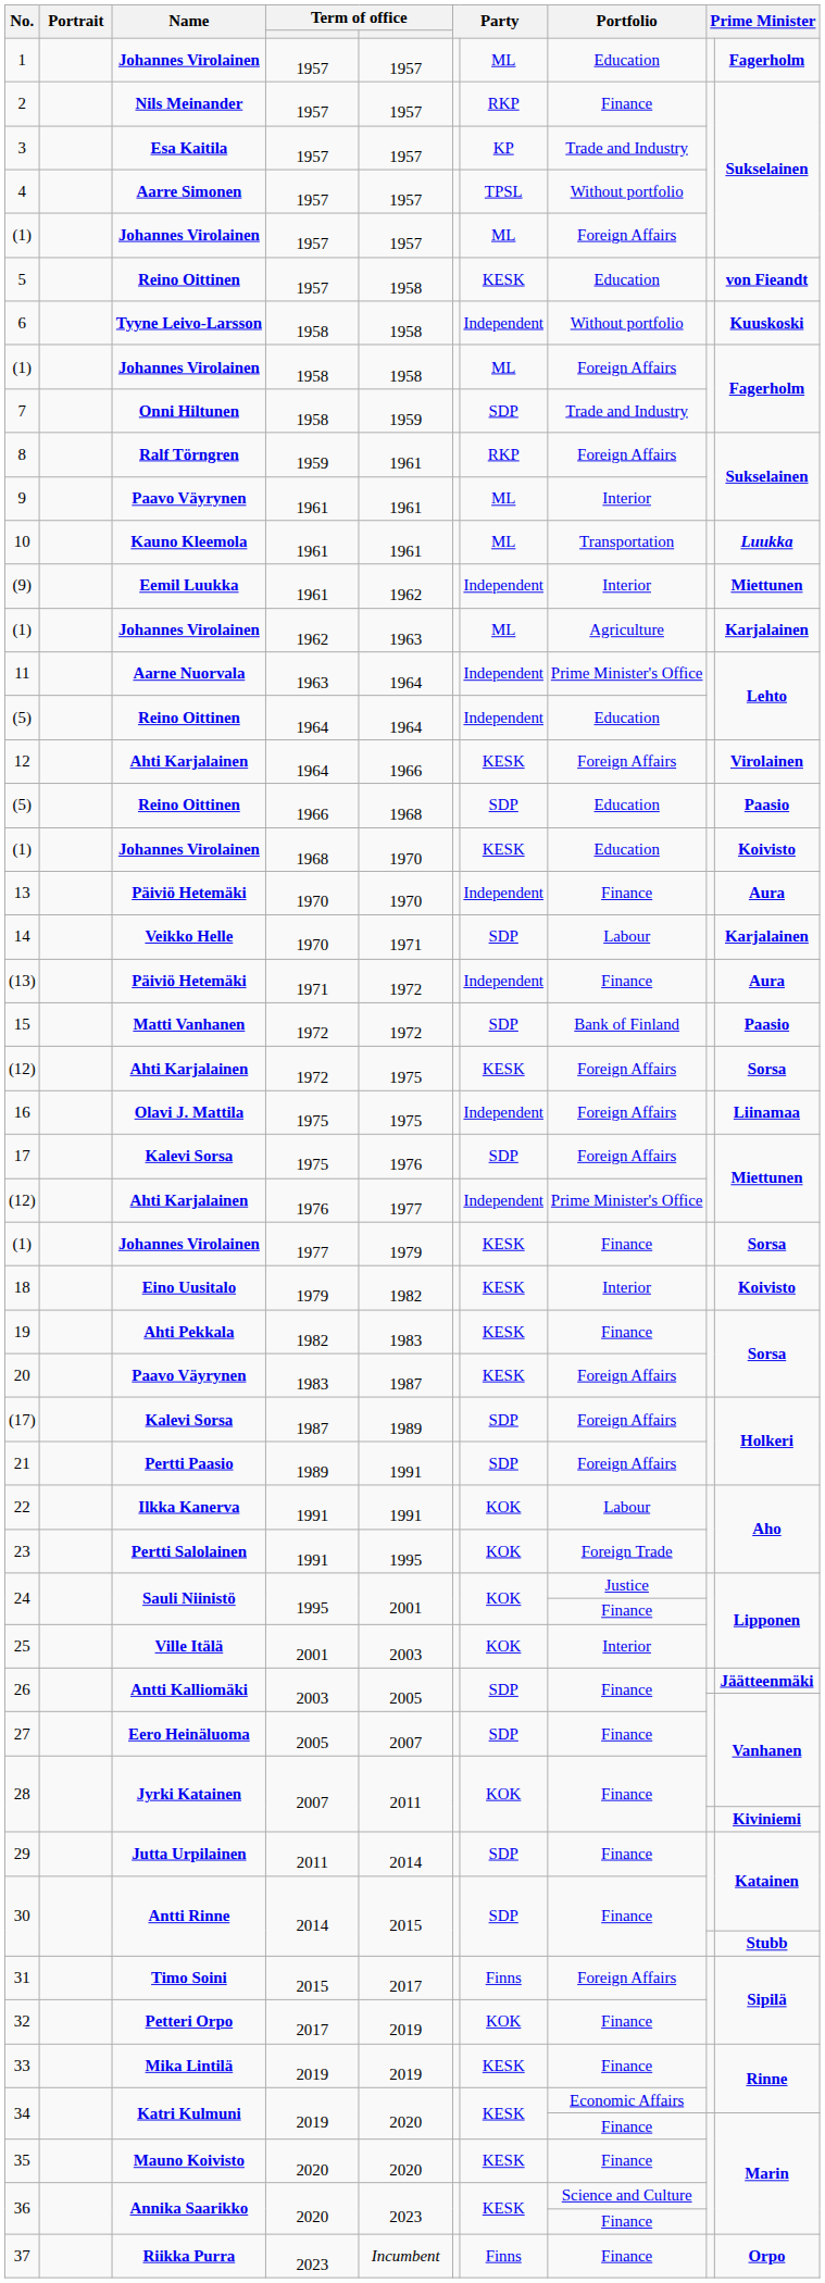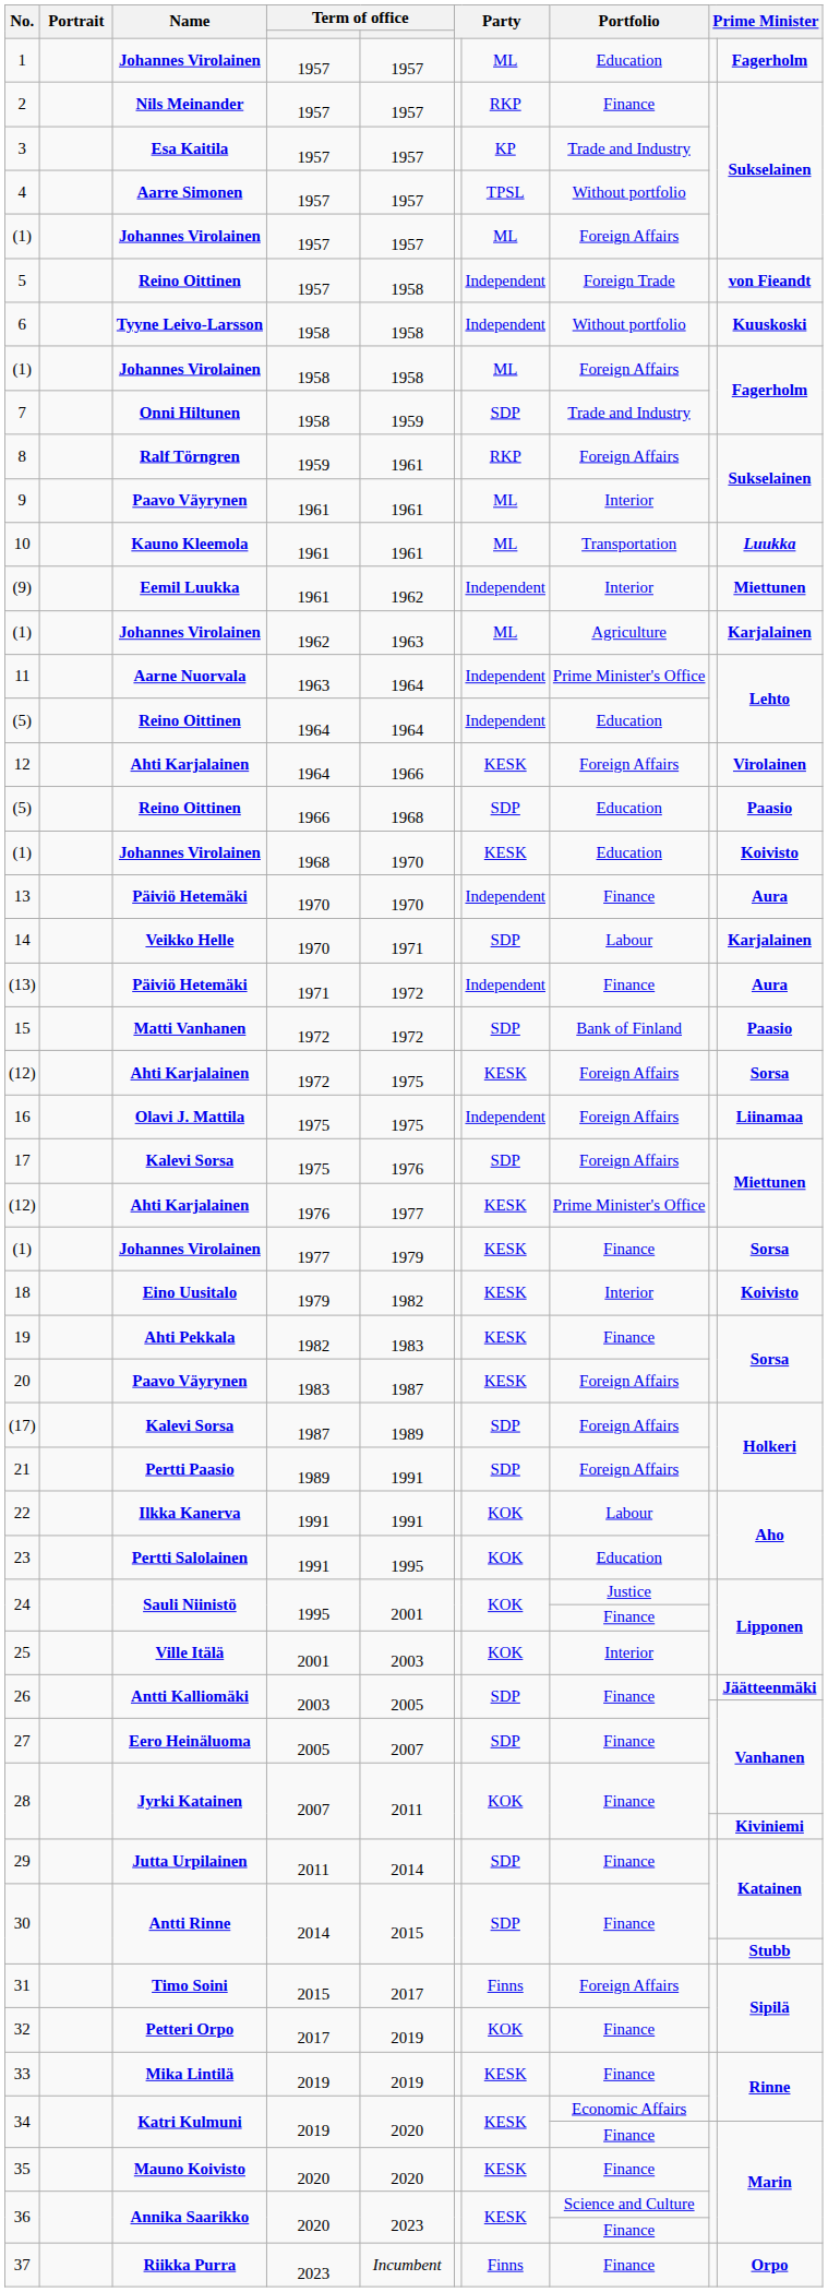5 | column 7: KESK -> Independent
5 | Portfolio: Education -> Foreign Trade
(12) / 1976 | column 7: Independent -> KESK
23 | Portfolio: Foreign Trade -> Education
